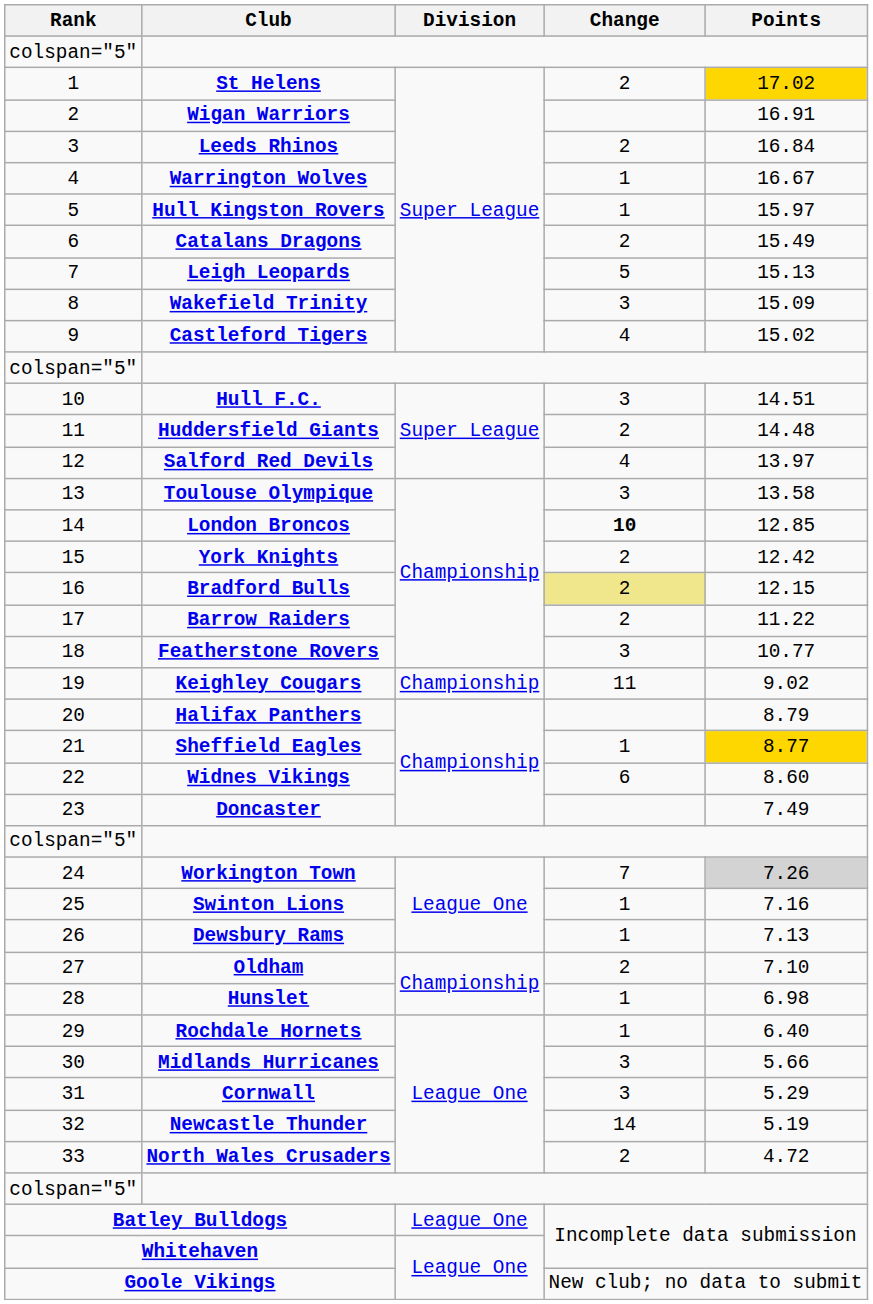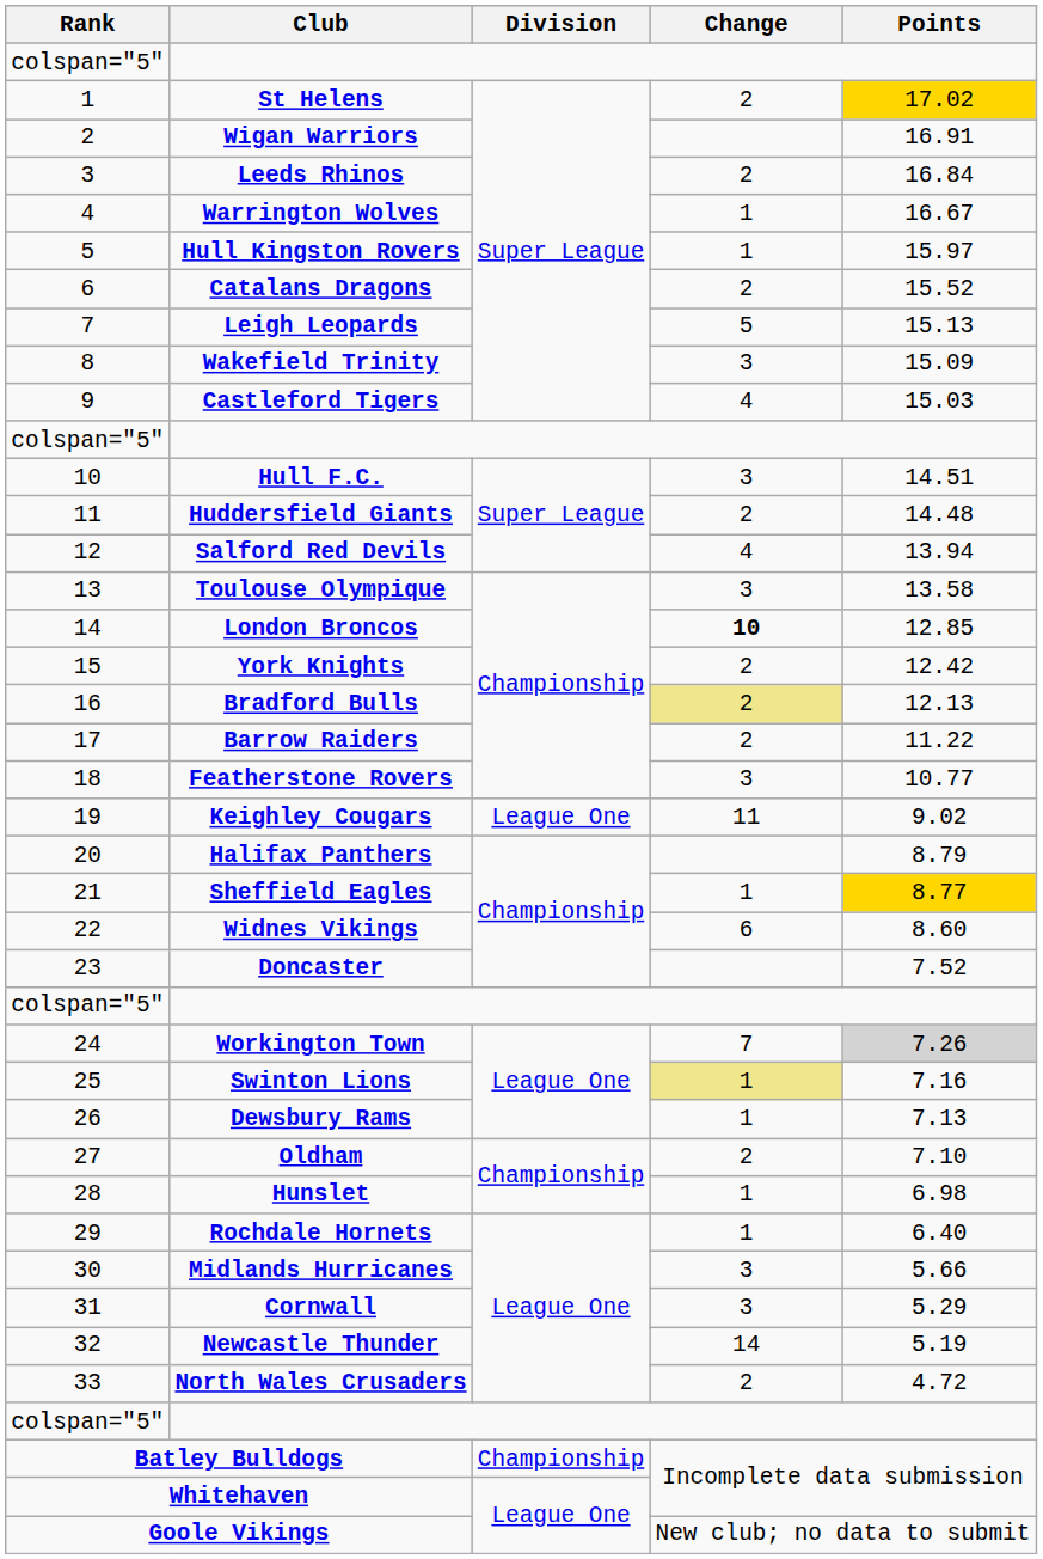Catalans Dragons | Points: 15.49 -> 15.52
Castleford Tigers | Points: 15.02 -> 15.03
Salford Red Devils | Points: 13.97 -> 13.94
Bradford Bulls | Points: 12.15 -> 12.13
Keighley Cougars | Division: Championship -> League One
Doncaster | Points: 7.49 -> 7.52
Swinton Lions | Change: no background -> khaki background
Batley Bulldogs | Division: League One -> Championship
